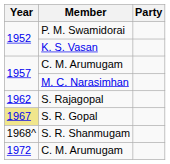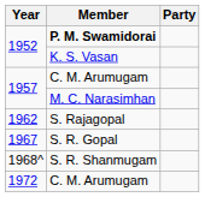P. M. Swamidorai | Member: normal -> bold
S. R. Gopal | Year: khaki background -> no background
